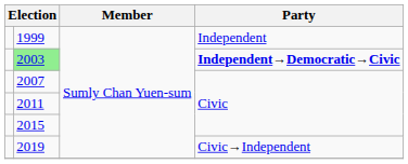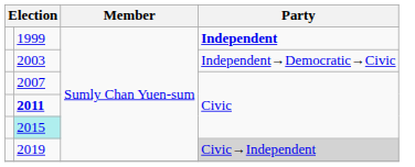row 2 | Party: normal -> bold
row 3 | column 2: lightgreen background -> no background
row 3 | Party: bold -> normal
row 5 | column 2: normal -> bold
row 6 | column 2: no background -> paleturquoise background
row 7 | Party: no background -> lightgrey background
